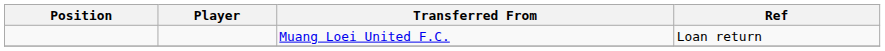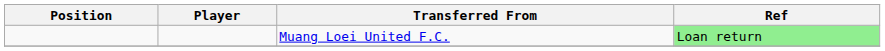Muang Loei United F.C. | Ref: no background -> lightgreen background
